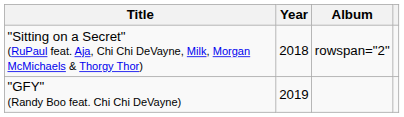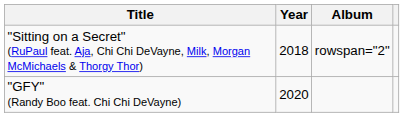"GFY" (Randy Boo feat. Chi Chi DeVayne) | Year: 2019 -> 2020
